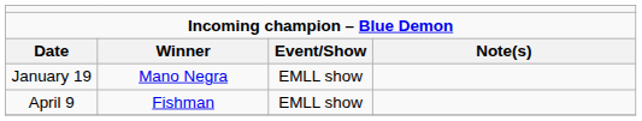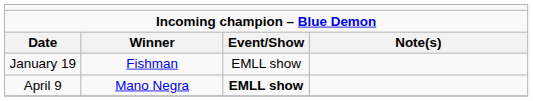January 19 | column 2: Mano Negra -> Fishman
April 9 | column 2: Fishman -> Mano Negra
April 9 | column 3: normal -> bold
